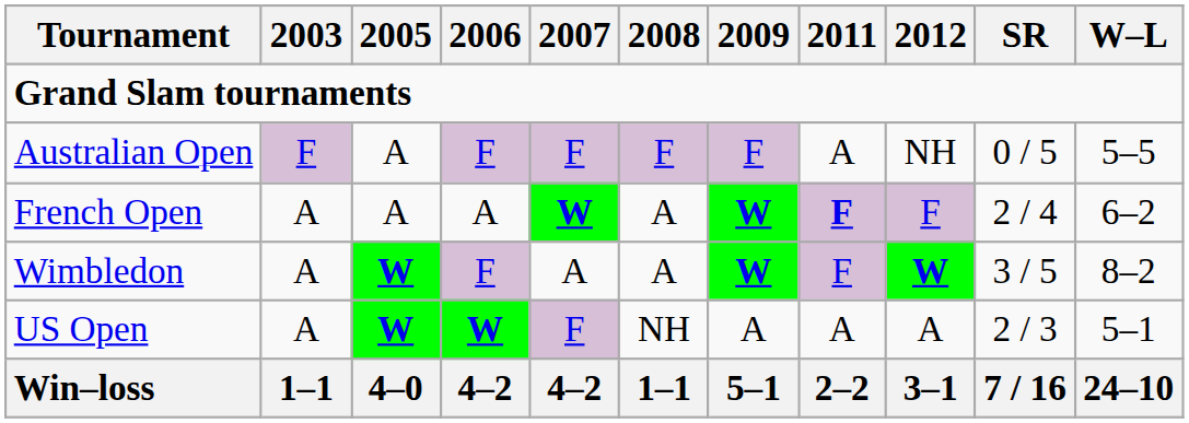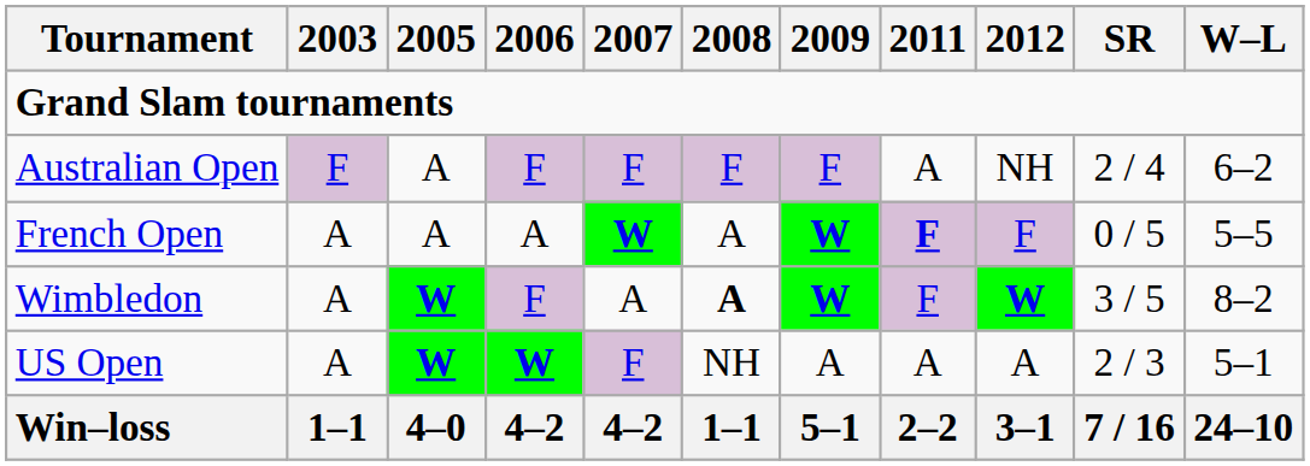Australian Open | SR: 0 / 5 -> 2 / 4
Australian Open | W–L: 5–5 -> 6–2
French Open | SR: 2 / 4 -> 0 / 5
French Open | W–L: 6–2 -> 5–5
Wimbledon | 2008: normal -> bold
